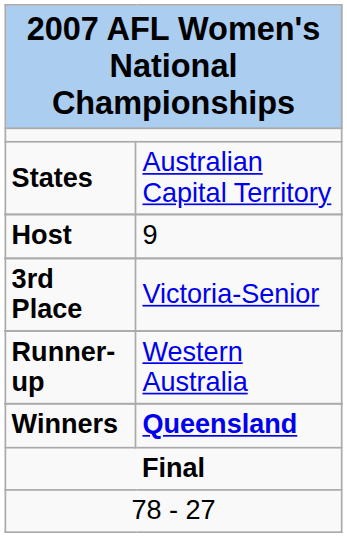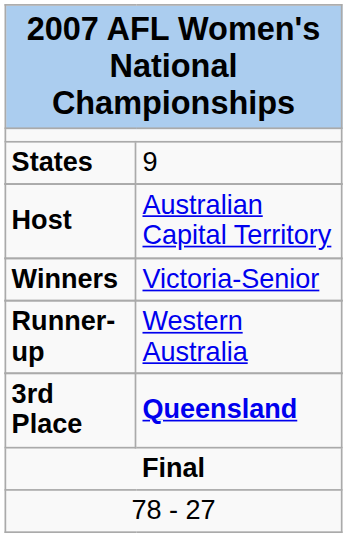row 3 | column 2: Australian Capital Territory -> 9
row 4 | column 2: 9 -> Australian Capital Territory
row 5 | column 1: 3rd Place -> Winners
row 7 | column 1: Winners -> 3rd Place
